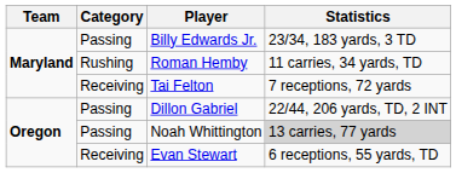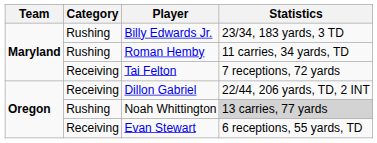Billy Edwards Jr. | Category: Passing -> Rushing
Dillon Gabriel | Category: Passing -> Receiving
Noah Whittington | Category: Passing -> Rushing
